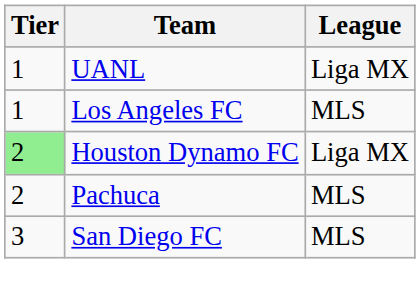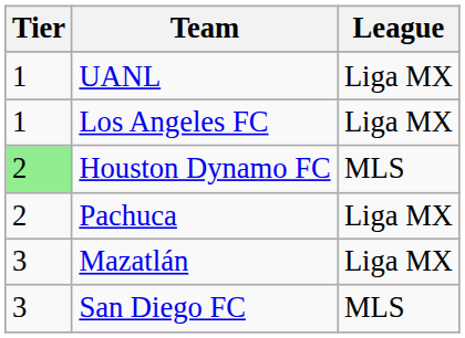Los Angeles FC | League: MLS -> Liga MX
Houston Dynamo FC | League: Liga MX -> MLS
Pachuca | League: MLS -> Liga MX
+ row: 3 | Mazatlán | Liga MX
